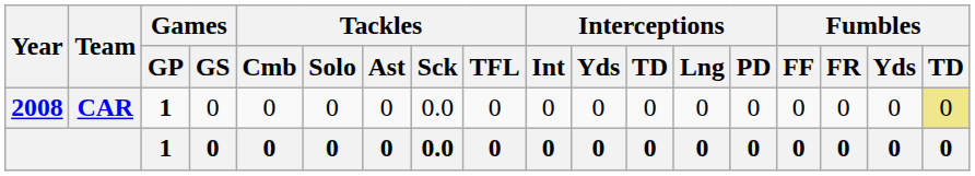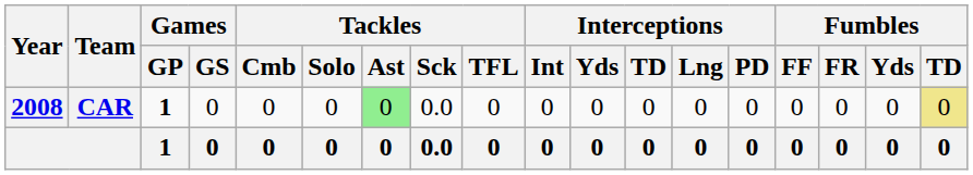CAR | Tackles / Ast: no background -> lightgreen background
